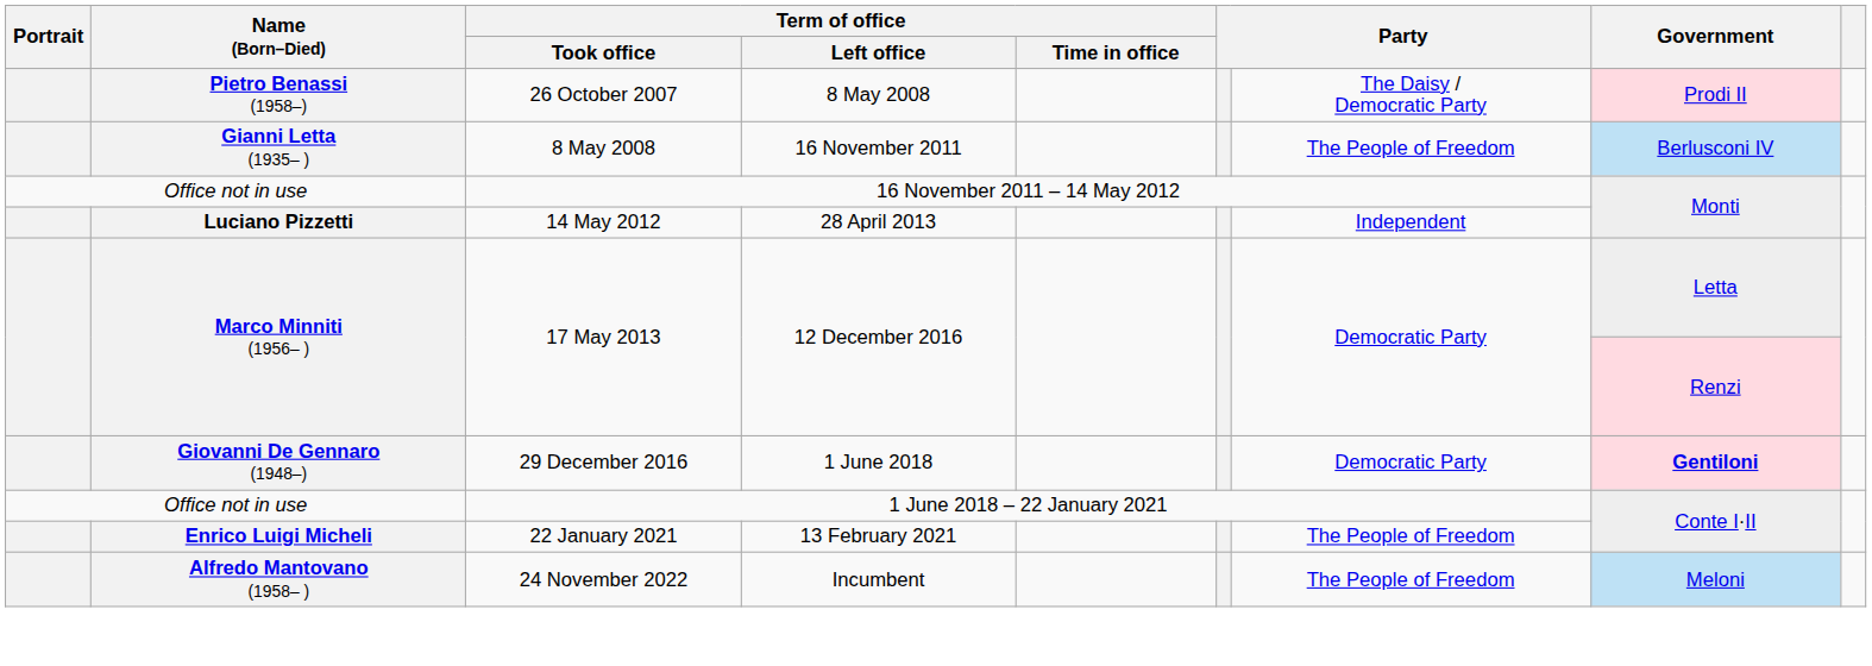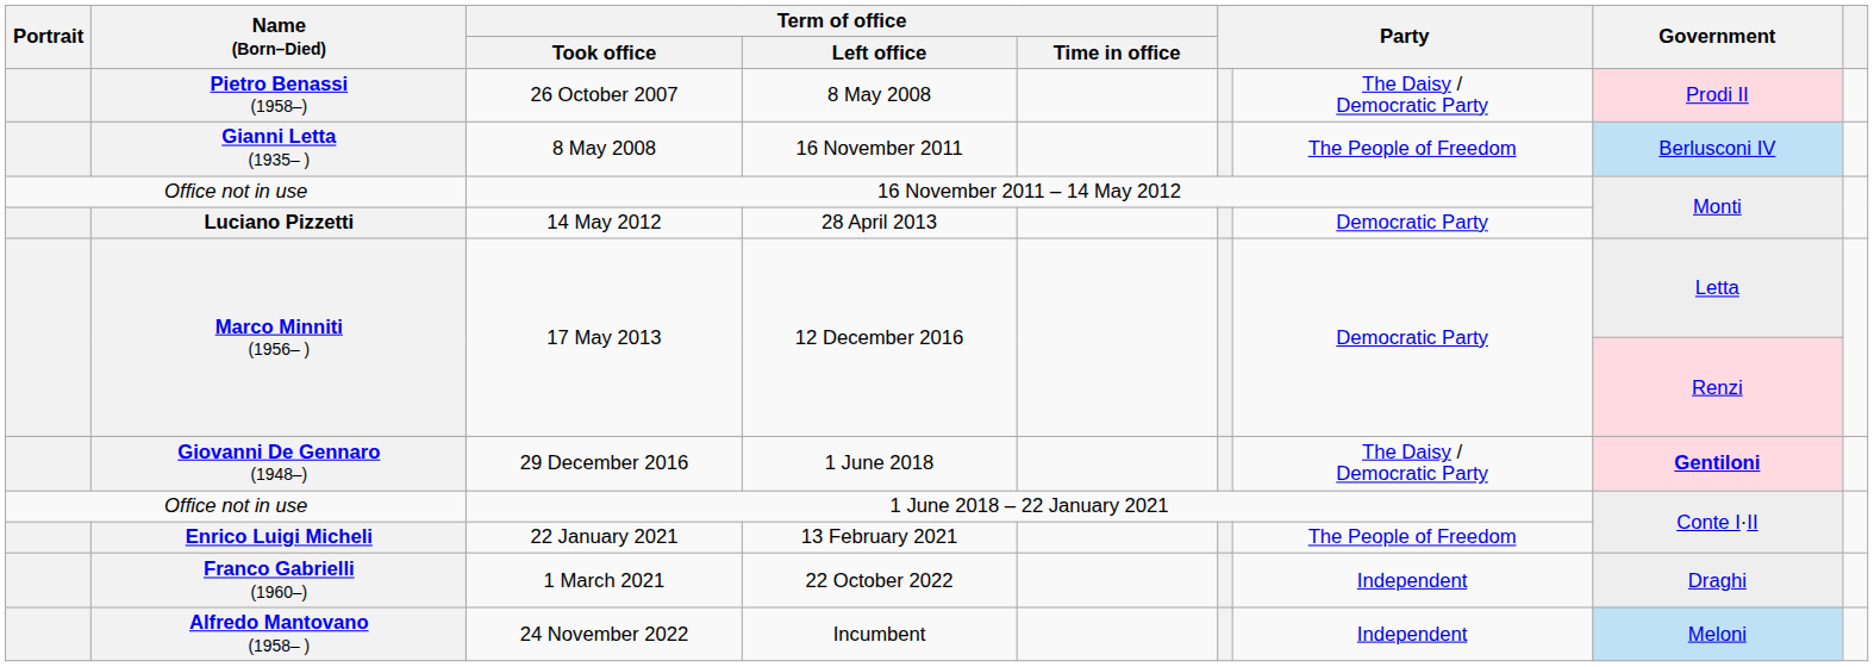14 May 2012 | column 7: Independent -> Democratic Party
29 December 2016 | column 7: Democratic Party -> The Daisy / Democratic Party
+ row: Franco Gabrielli (1960–) | 1 March 2021 | 22 October 2022 | Independent | Draghi
24 November 2022 | column 7: The People of Freedom -> Independent
